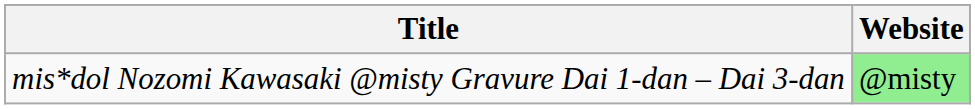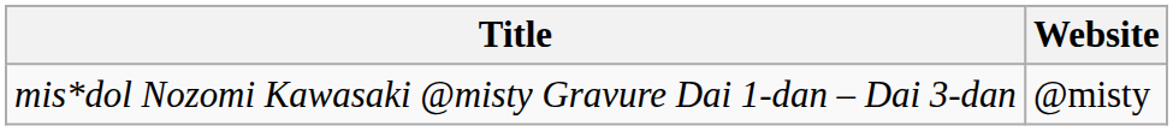mis*dol Nozomi Kawasaki @misty Gravure Dai 1-dan – Dai 3-dan | Website: lightgreen background -> no background
